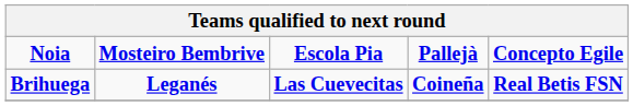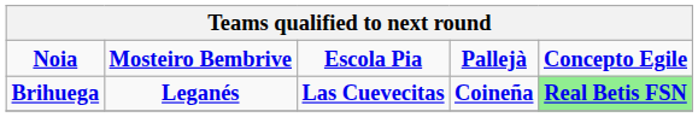Brihuega | Concepto Egile: no background -> lightgreen background
